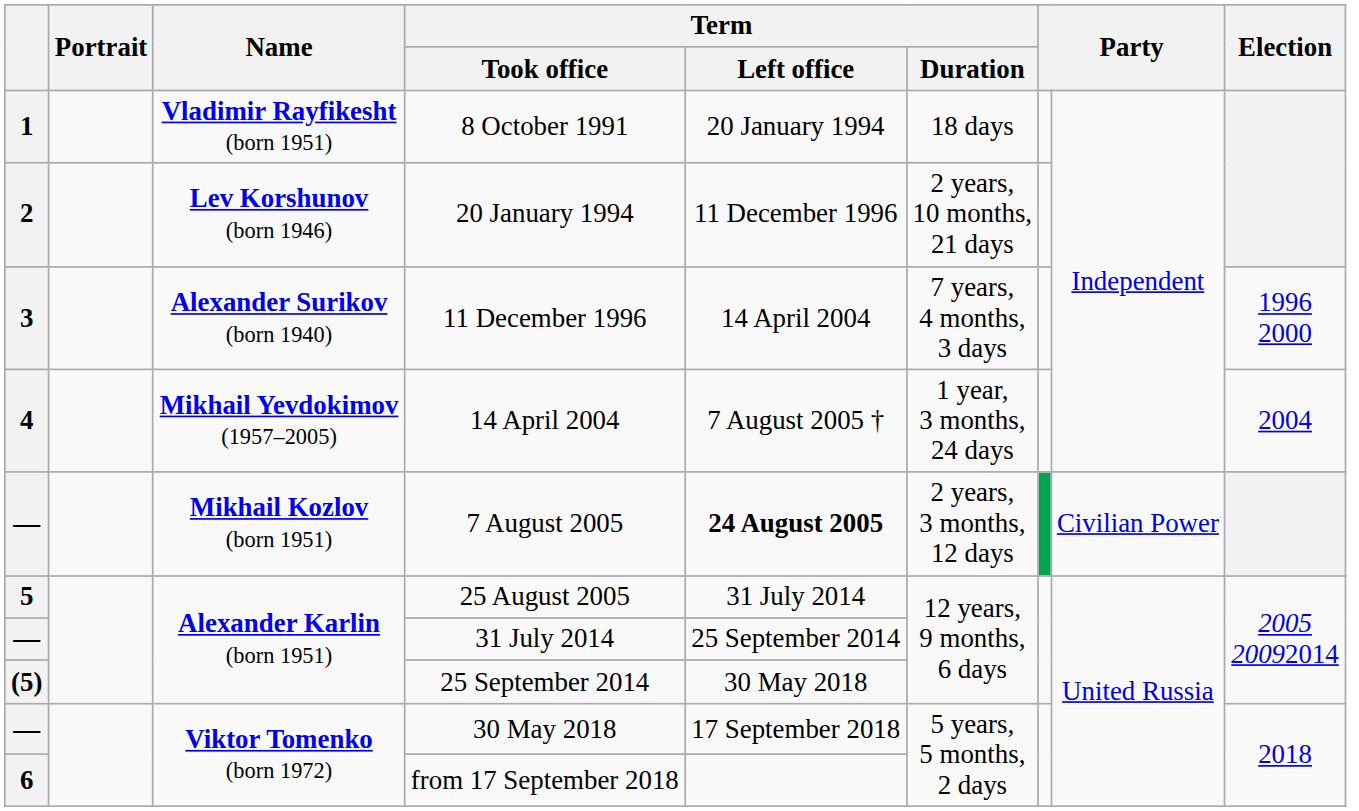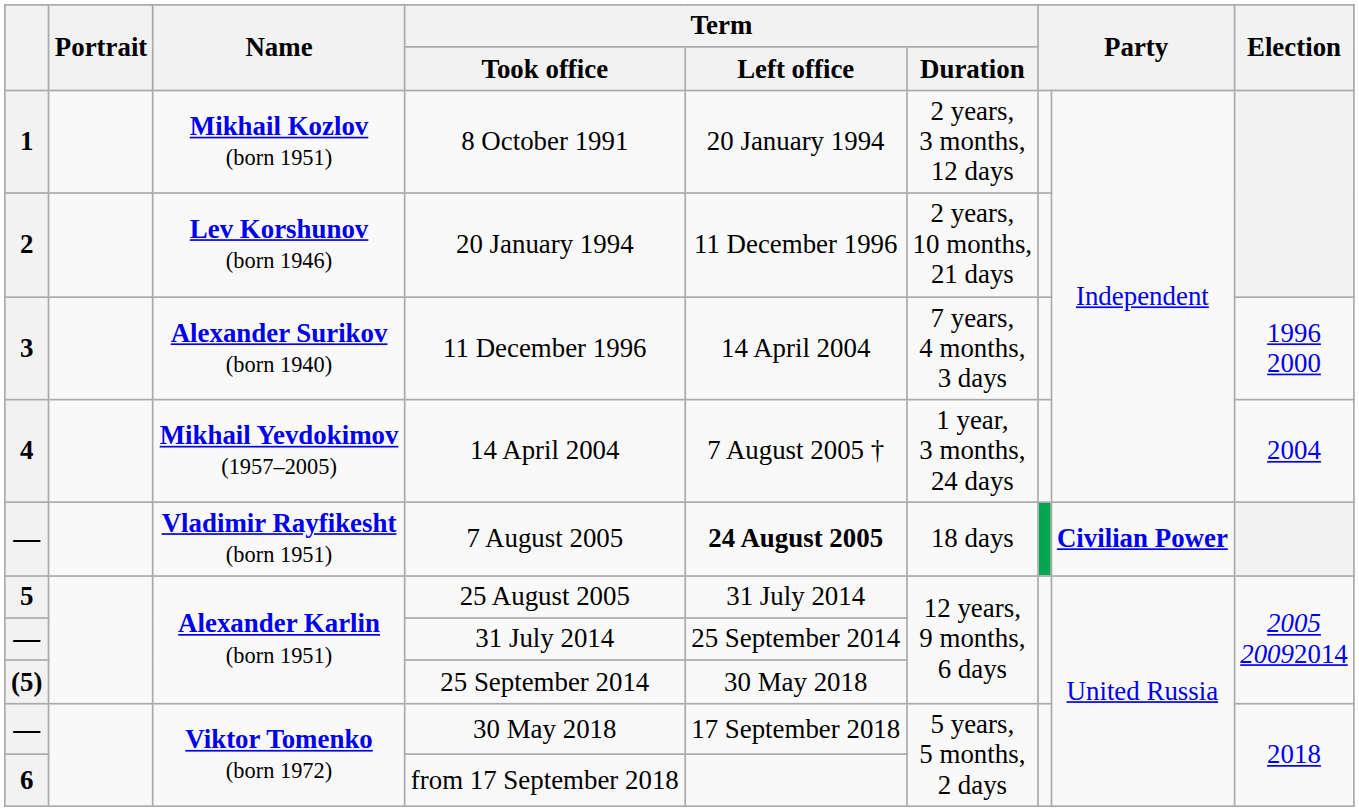8 October 1991 | Name: Vladimir Rayfikesht (born 1951) -> Mikhail Kozlov (born 1951)
8 October 1991 | Term / Duration: 18 days -> 2 years, 3 months, 12 days
7 August 2005 | Name: Mikhail Kozlov (born 1951) -> Vladimir Rayfikesht (born 1951)
7 August 2005 | Term / Duration: 2 years, 3 months, 12 days -> 18 days
7 August 2005 | column 8: normal -> bold
